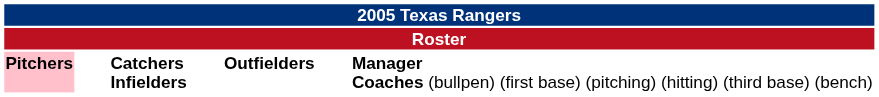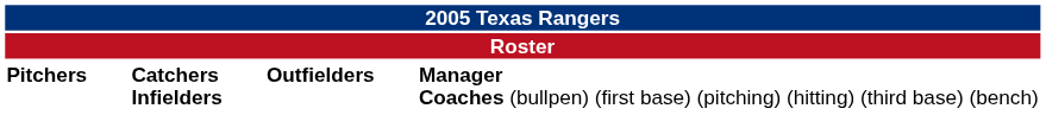Pitchers | column 1: pink background -> no background
